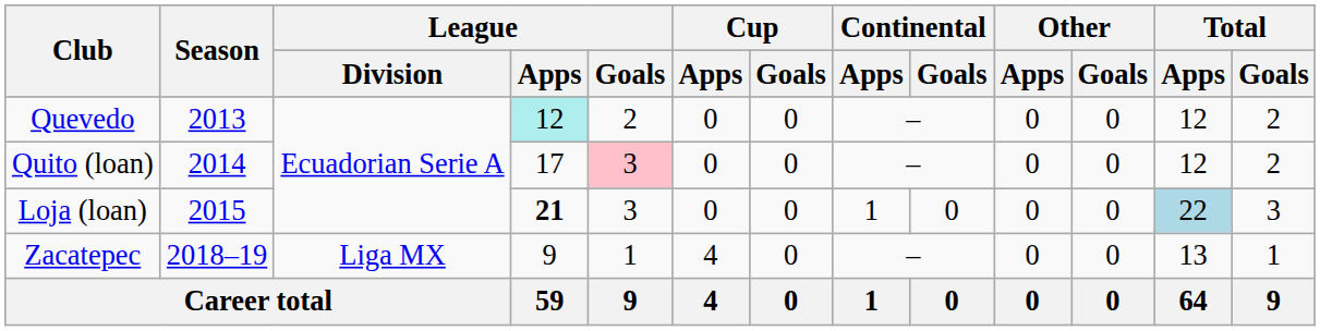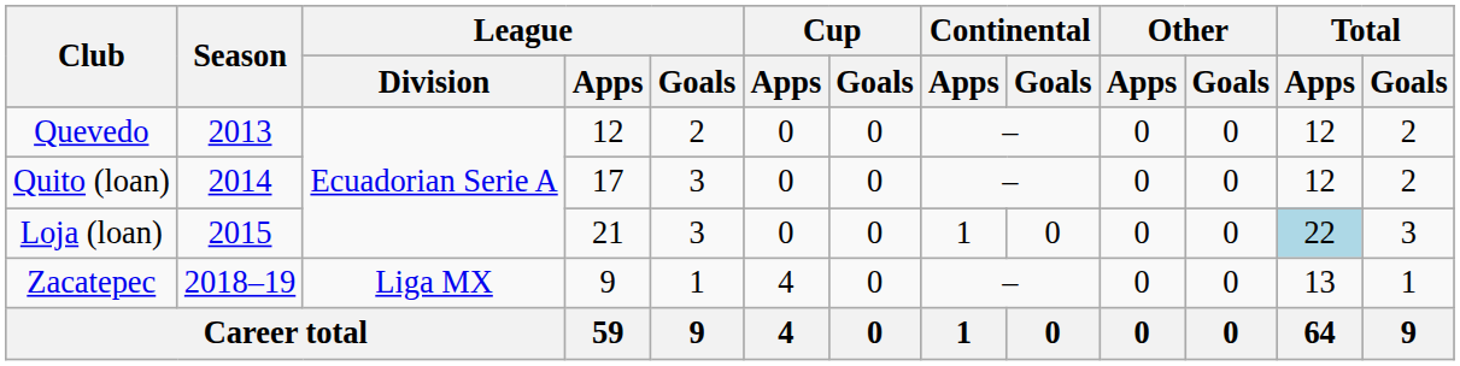Quevedo | League / Apps: paleturquoise background -> no background
Quito (loan) | League / Goals: pink background -> no background
Loja (loan) | League / Apps: bold -> normal
